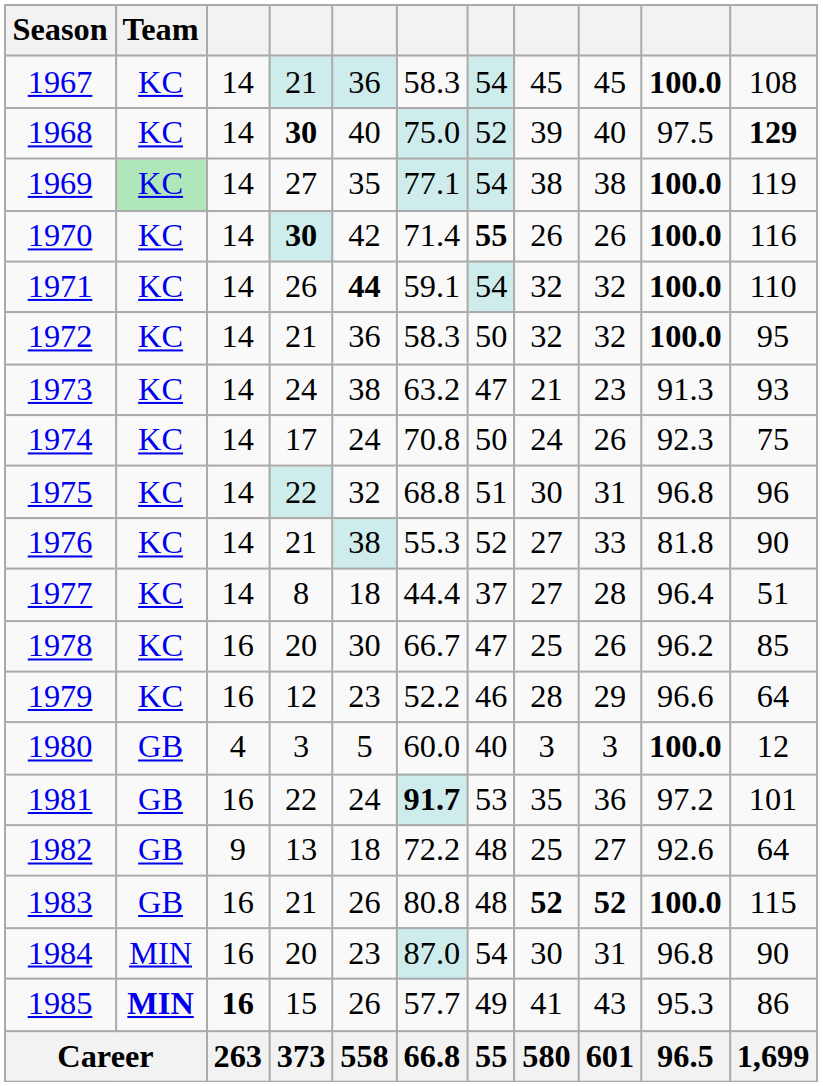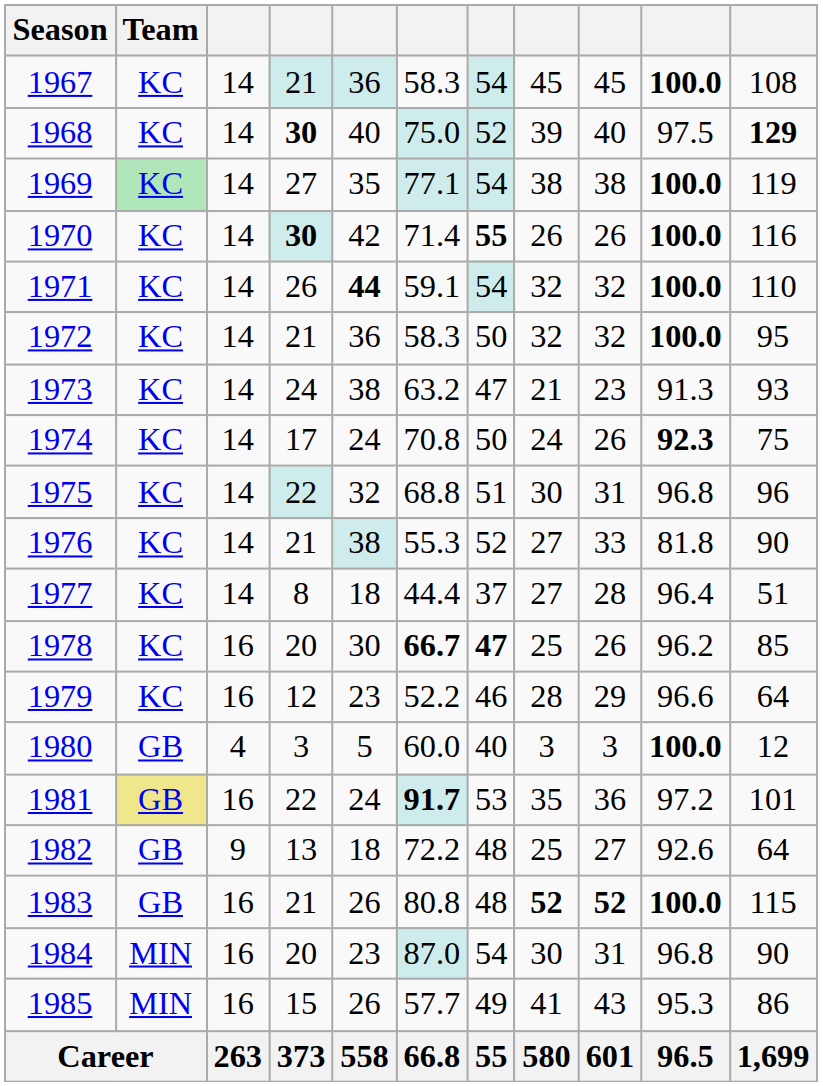1974 | column 10: normal -> bold
1978 | column 6: normal -> bold
1978 | column 7: normal -> bold
1981 | Team: no background -> khaki background
1985 | Team: bold -> normal
1985 | column 3: bold -> normal
